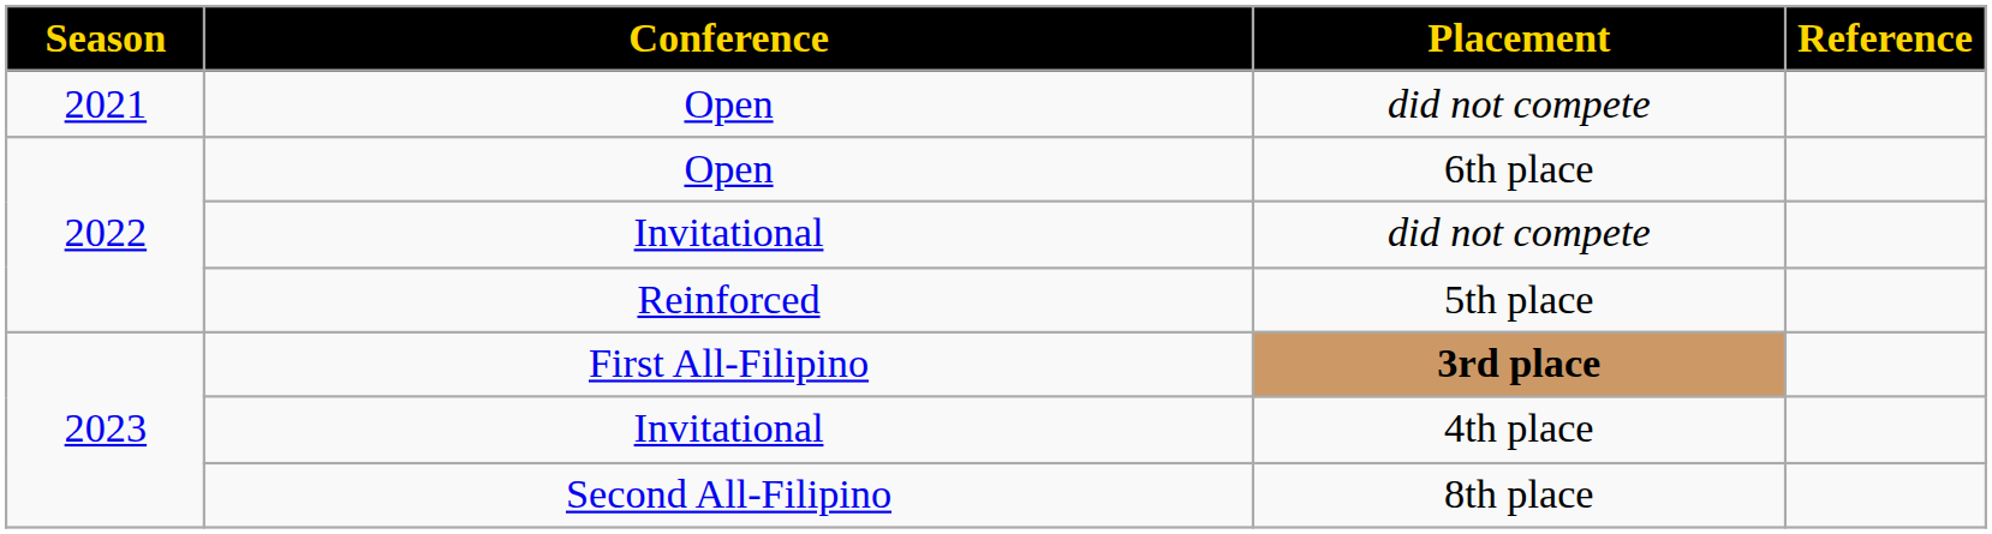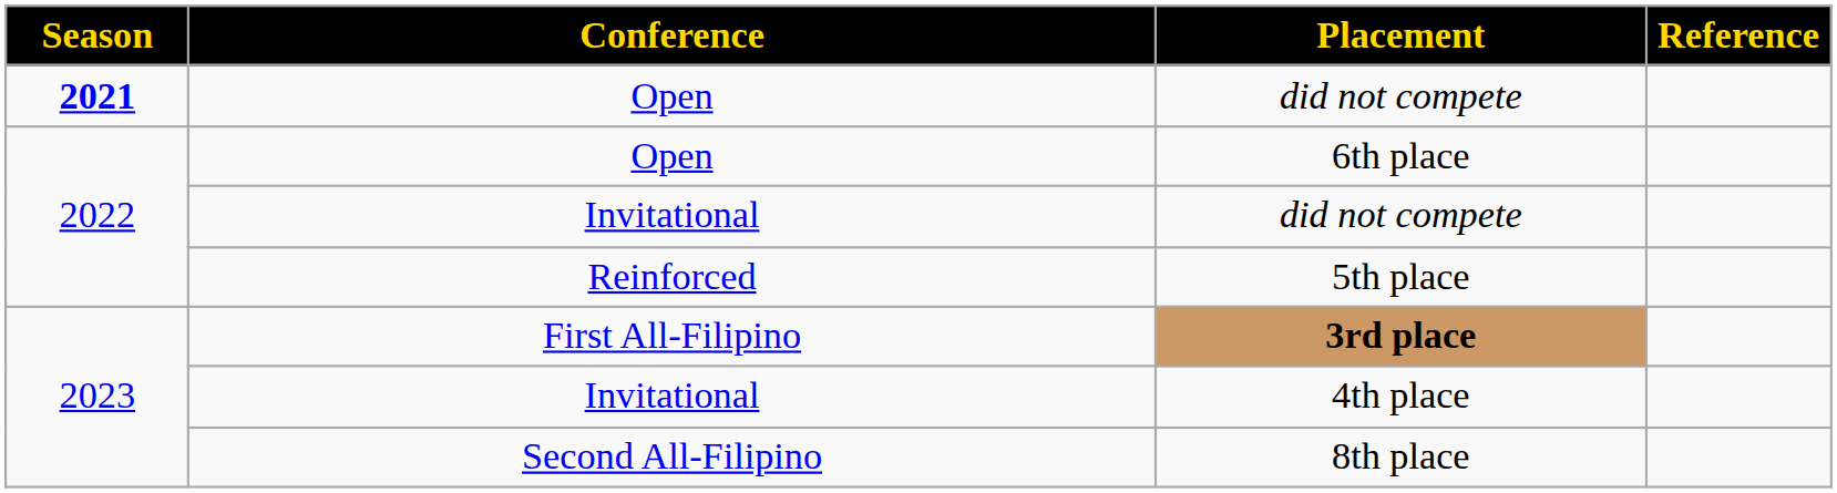Open / did not compete | Season: normal -> bold
